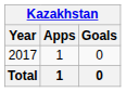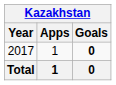2017 | Goals: normal -> bold
